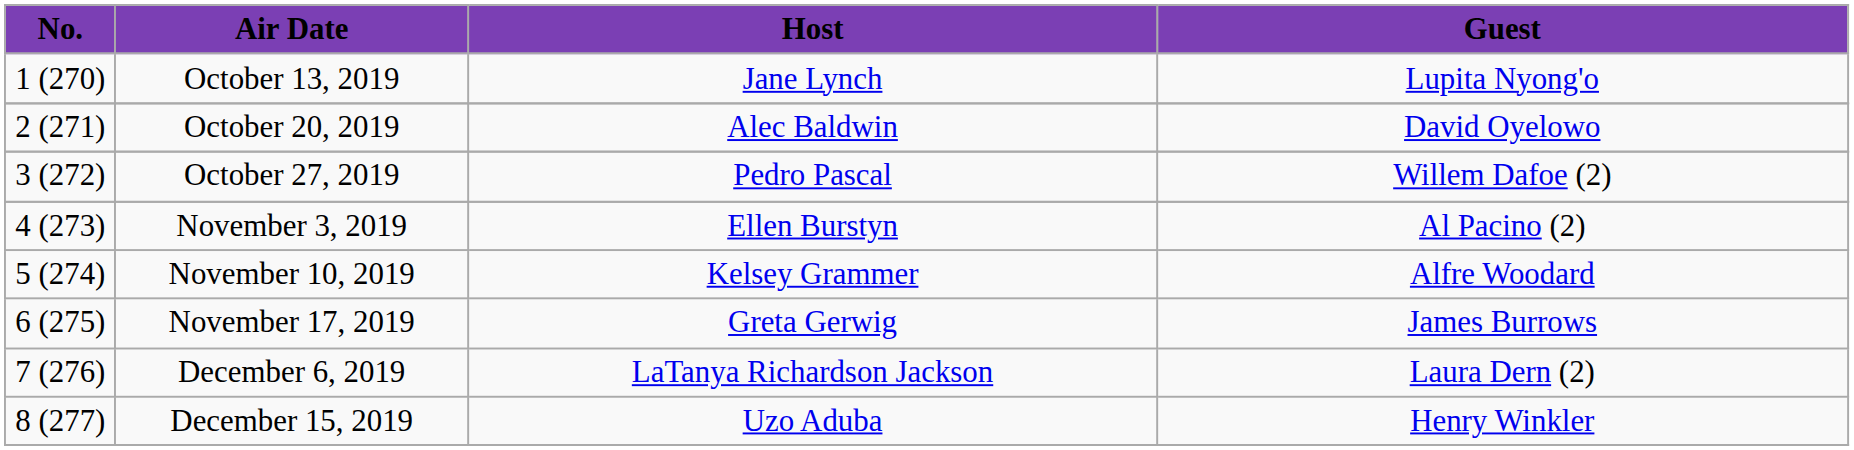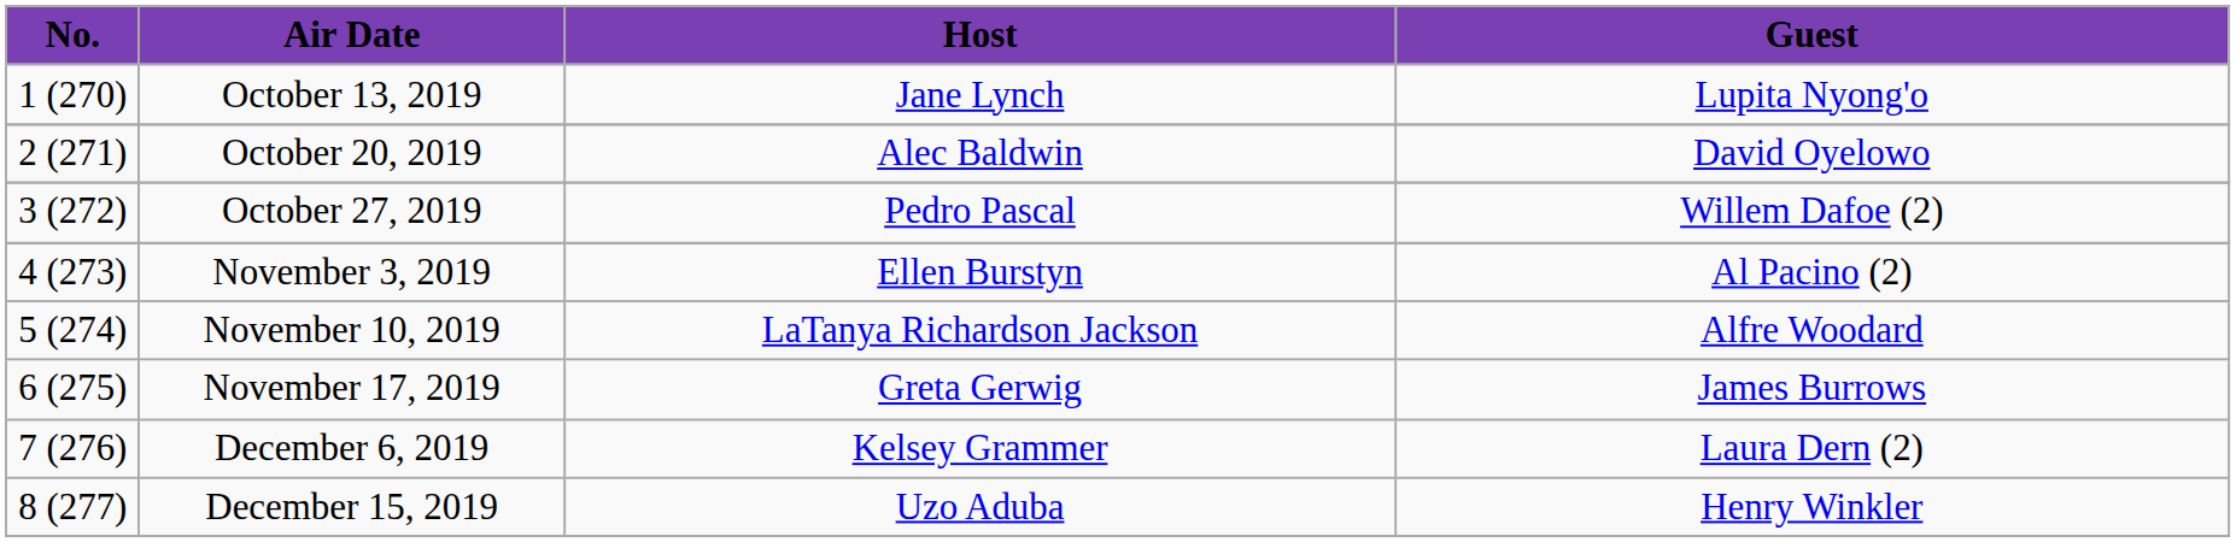November 10, 2019 | Host: Kelsey Grammer -> LaTanya Richardson Jackson
December 6, 2019 | Host: LaTanya Richardson Jackson -> Kelsey Grammer
